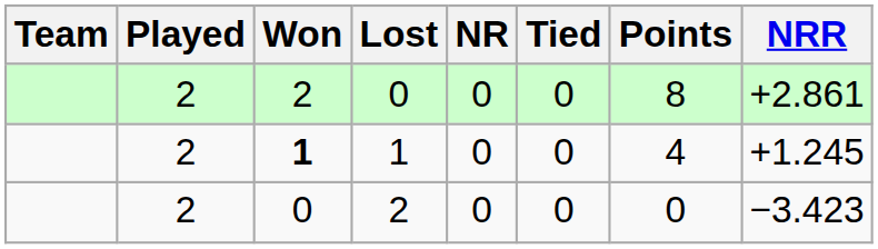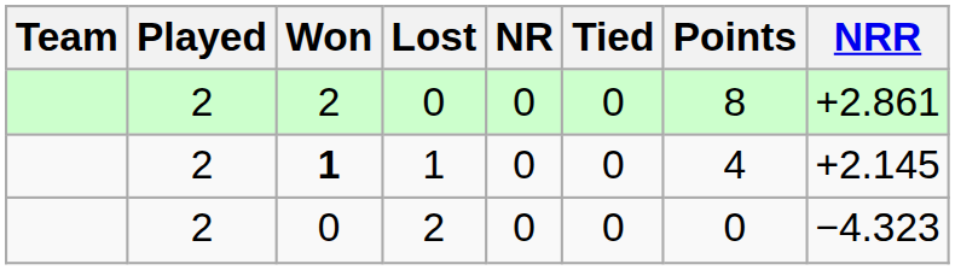row 3 | NRR: +1.245 -> +2.145
row 4 | NRR: −3.423 -> −4.323
